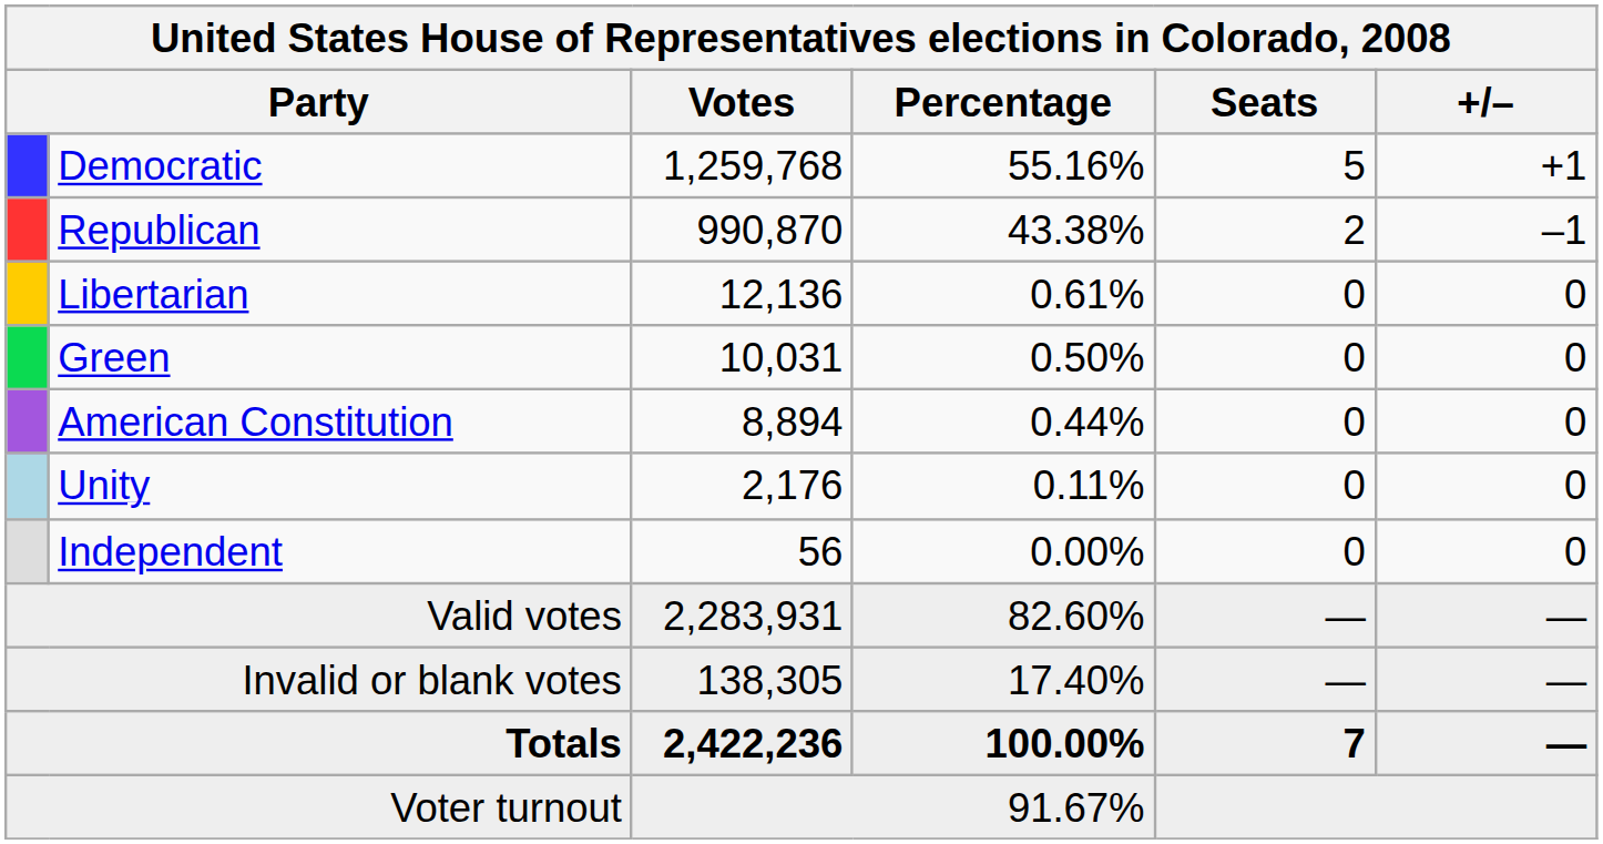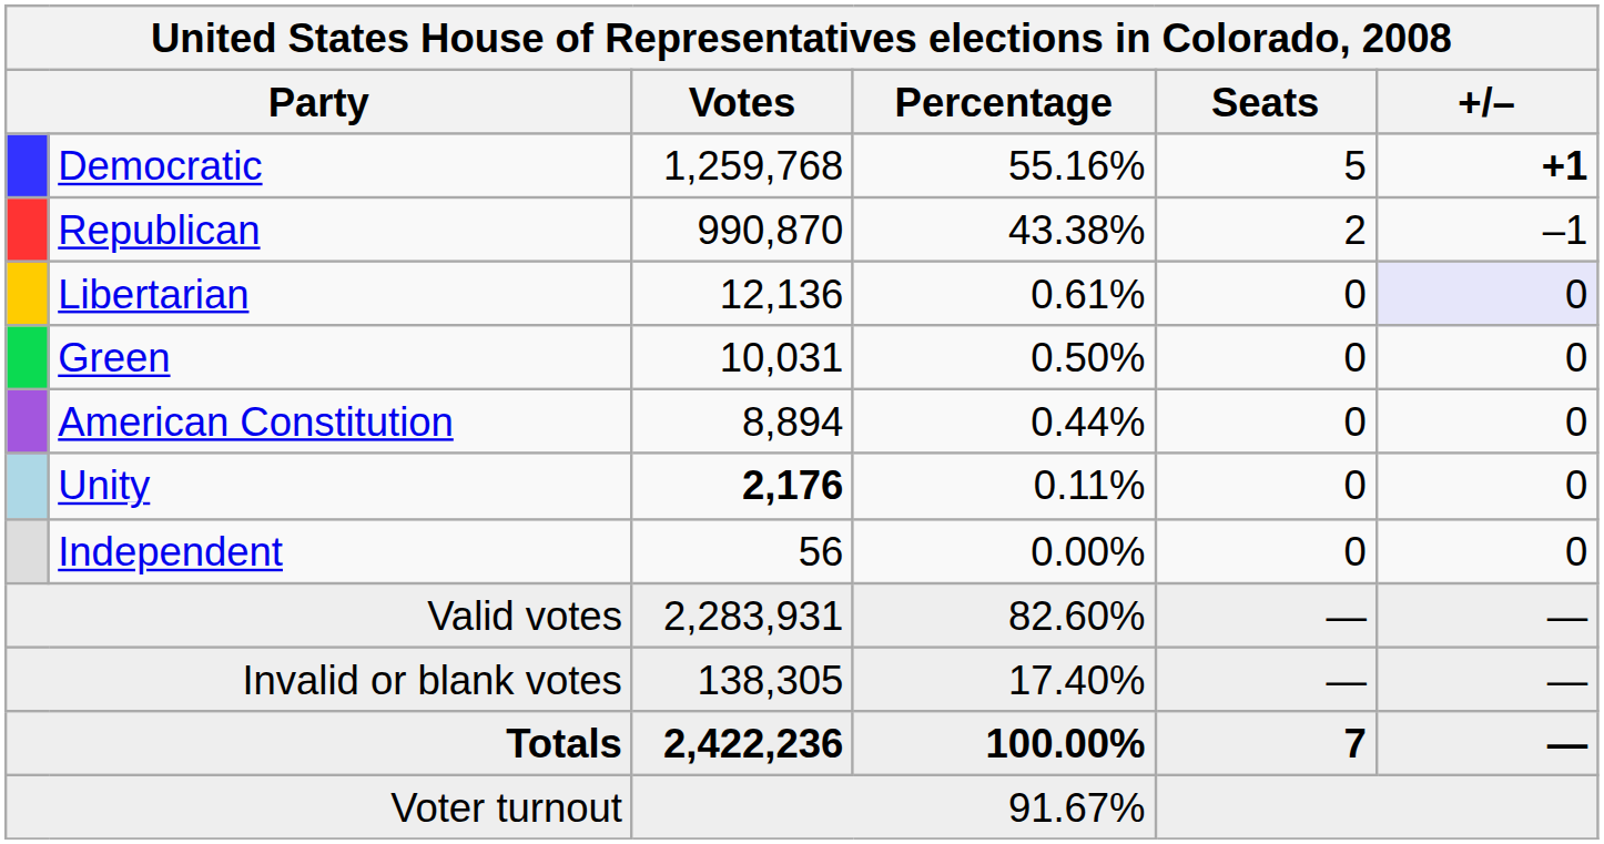Democratic | +/–: normal -> bold
Libertarian | +/–: no background -> lavender background
Unity | Votes: normal -> bold
